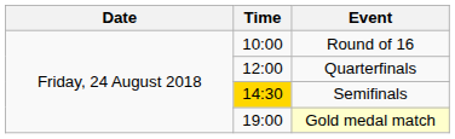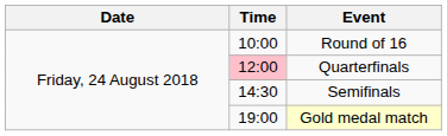Quarterfinals | Time: no background -> pink background
Semifinals | Time: gold background -> no background
